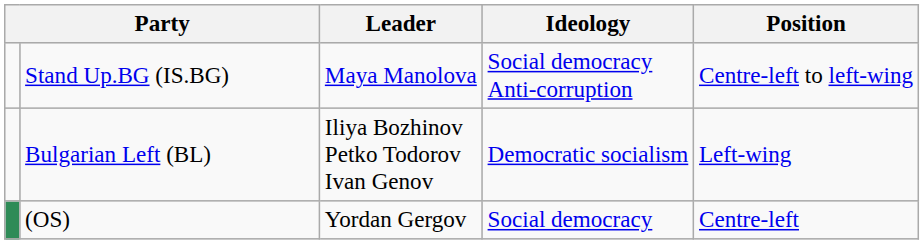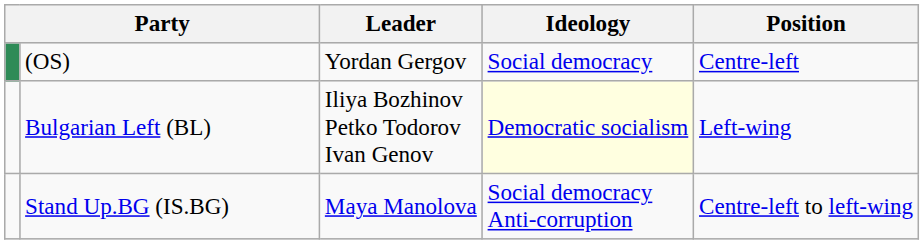rows swapped: Stand Up.BG (IS.BG) <-> (OS)
Bulgarian Left (BL) | Ideology: no background -> lightyellow background
